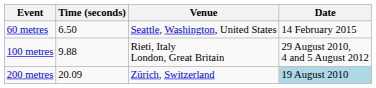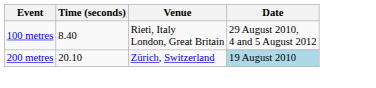- row: 60 metres | 6.50 | Seattle, Washington, United States | 14 February 2015
100 metres | Time (seconds): 9.88 -> 8.40
200 metres | Time (seconds): 20.09 -> 20.10
